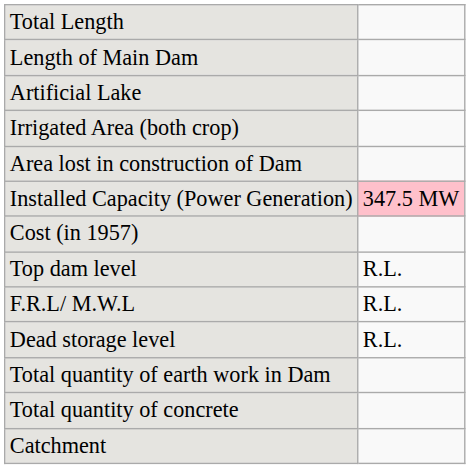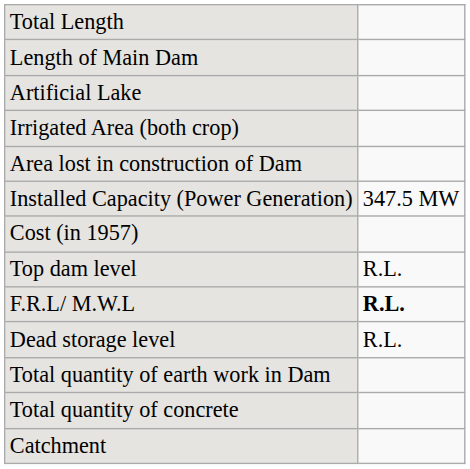Installed Capacity (Power Generation) | column 2: pink background -> no background
F.R.L/ M.W.L | column 2: normal -> bold
